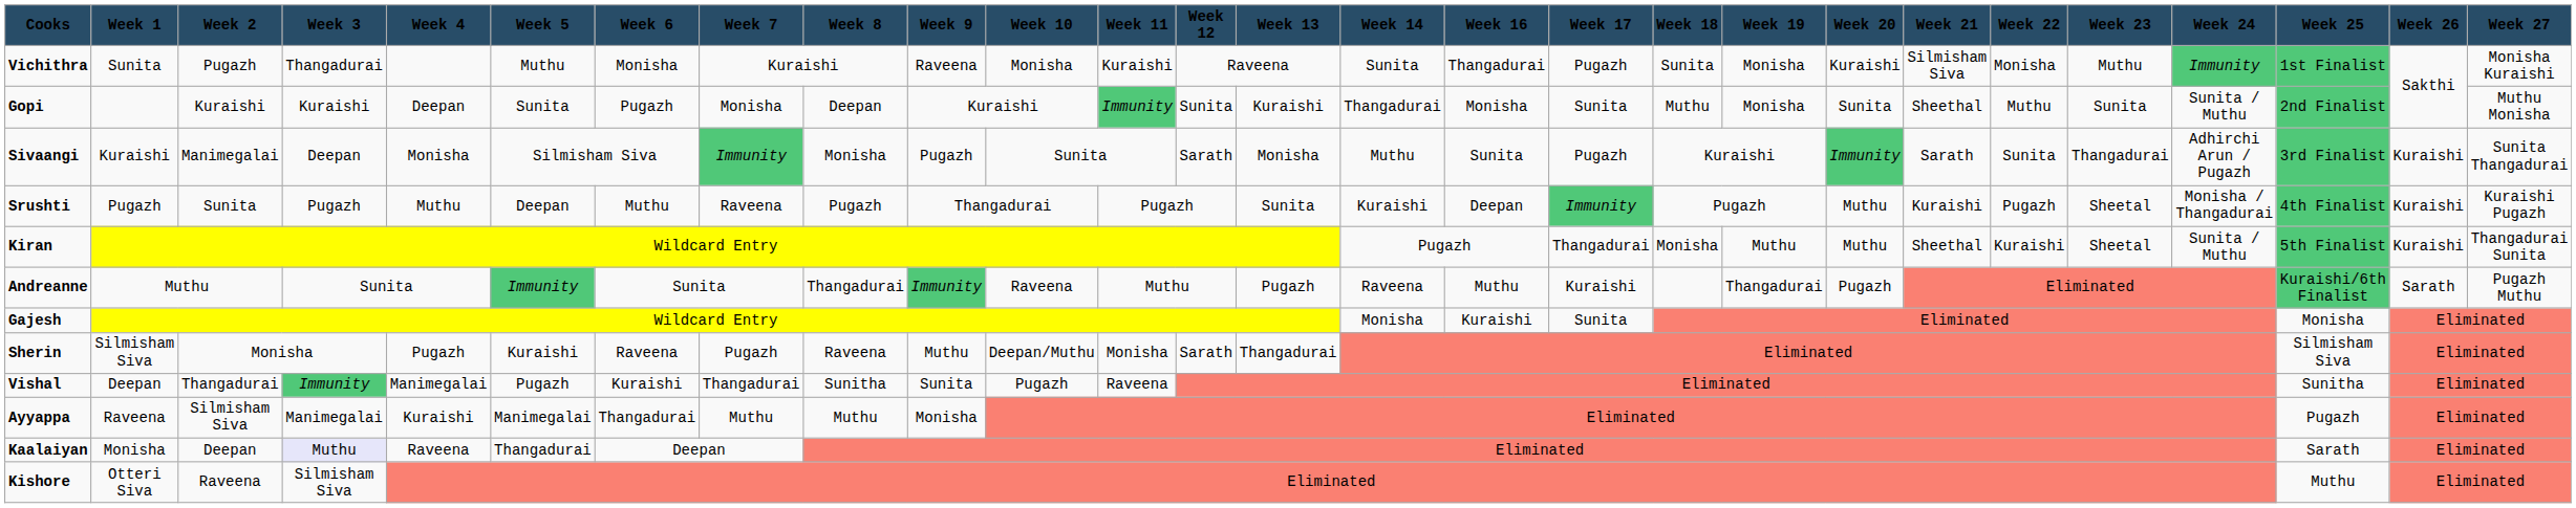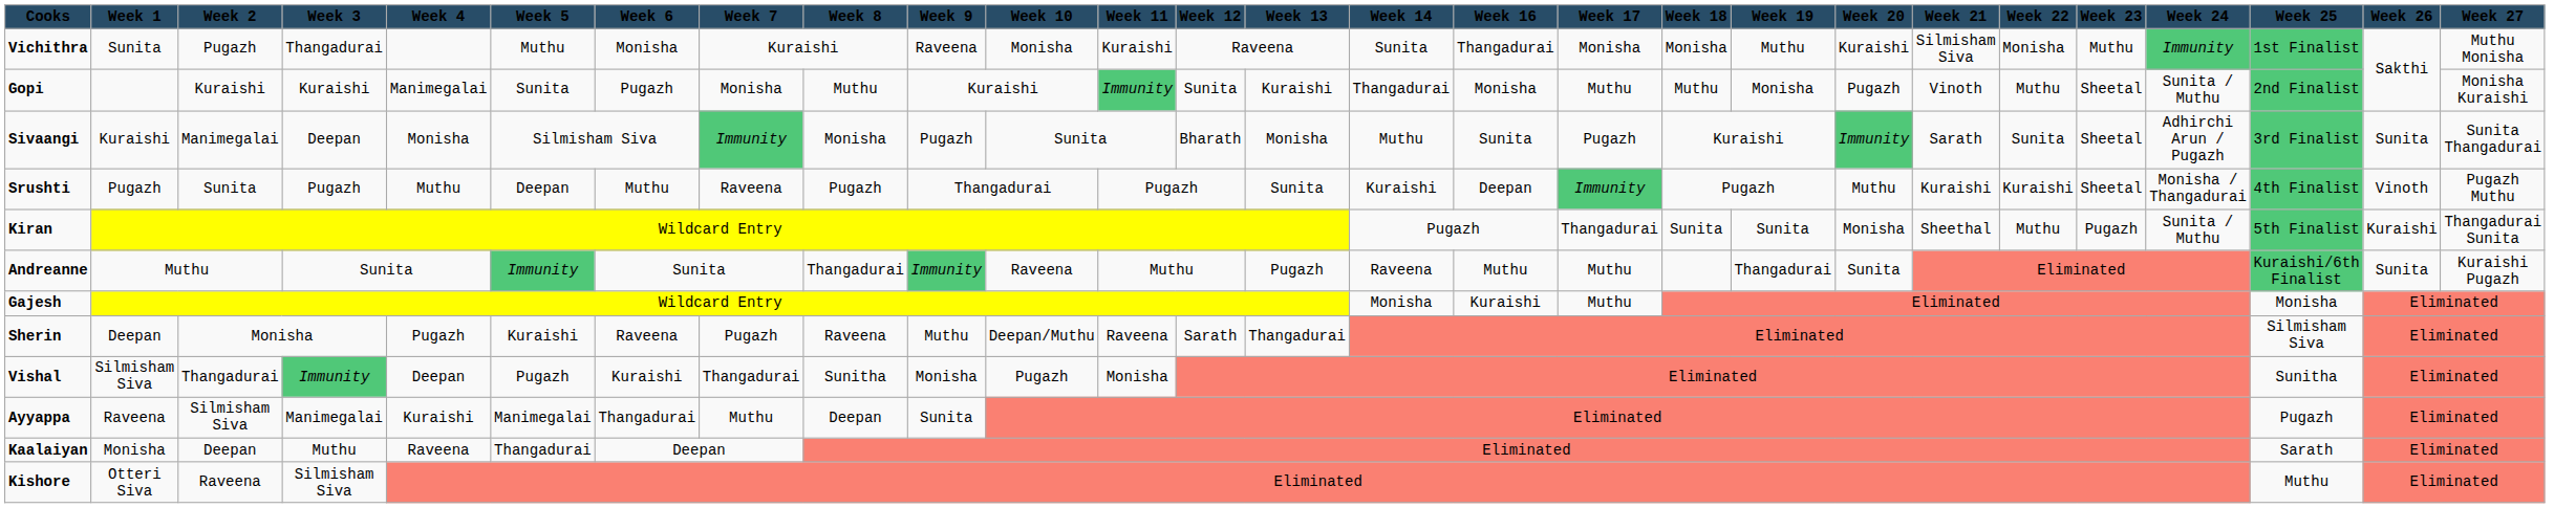Vichithra | Week 17: Pugazh -> Monisha
Vichithra | Week 18: Sunita -> Monisha
Vichithra | Week 19: Monisha -> Muthu
Vichithra | Week 27: Monisha Kuraishi -> Muthu Monisha
Gopi | Week 4: Deepan -> Manimegalai
Gopi | Week 8: Deepan -> Muthu
Gopi | Week 17: Sunita -> Muthu
Gopi | Week 20: Sunita -> Pugazh
Gopi | Week 21: Sheethal -> Vinoth
Gopi | Week 23: Sunita -> Sheetal
Gopi | Week 27: Muthu Monisha -> Monisha Kuraishi
Sivaangi | Week 12: Sarath -> Bharath
Sivaangi | Week 23: Thangadurai -> Sheetal
Sivaangi | Week 26: Kuraishi -> Sunita
Srushti | Week 22: Pugazh -> Kuraishi
Srushti | Week 26: Kuraishi -> Vinoth
Srushti | Week 27: Kuraishi Pugazh -> Pugazh Muthu
Kiran | Week 18: Monisha -> Sunita
Kiran | Week 19: Muthu -> Sunita
Kiran | Week 20: Muthu -> Monisha
Kiran | Week 22: Kuraishi -> Muthu
Kiran | Week 23: Sheetal -> Pugazh
Andreanne | Week 17: Kuraishi -> Muthu
Andreanne | Week 20: Pugazh -> Sunita
Andreanne | Week 26: Sarath -> Sunita
Andreanne | Week 27: Pugazh Muthu -> Kuraishi Pugazh
Gajesh | Week 17: Sunita -> Muthu
Sherin | Week 1: Silmisham Siva -> Deepan
Sherin | Week 11: Monisha -> Raveena
Vishal | Week 1: Deepan -> Silmisham Siva
Vishal | Week 4: Manimegalai -> Deepan
Vishal | Week 9: Sunita -> Monisha
Vishal | Week 11: Raveena -> Monisha
Ayyappa | Week 8: Muthu -> Deepan
Ayyappa | Week 9: Monisha -> Sunita
Kaalaiyan | Week 3: lavender background -> no background
